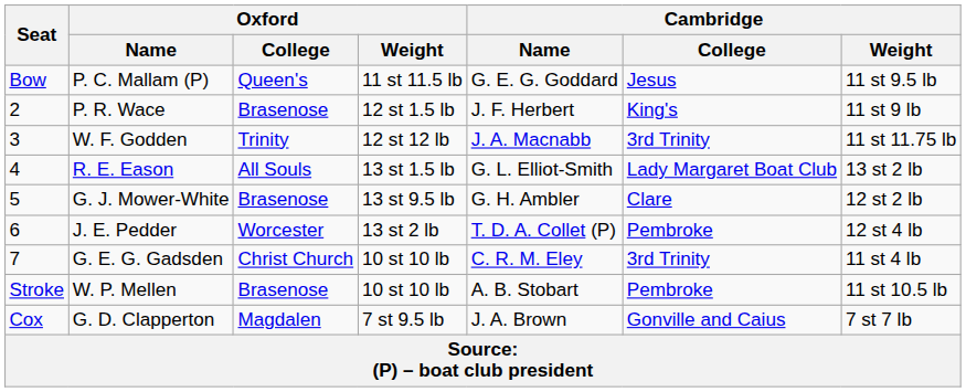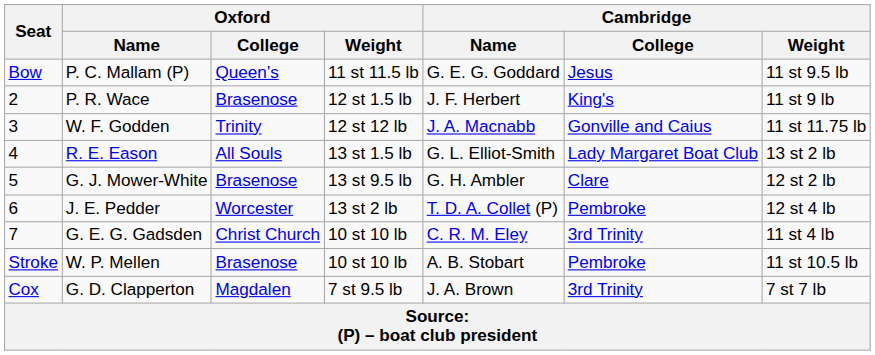W. F. Godden | Cambridge / College: 3rd Trinity -> Gonville and Caius
G. D. Clapperton | Cambridge / College: Gonville and Caius -> 3rd Trinity
